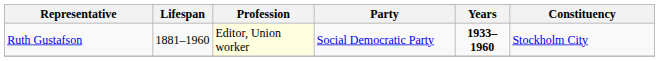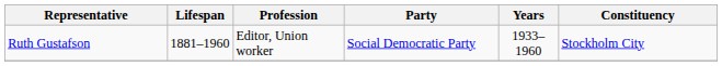Ruth Gustafson | Profession: lightyellow background -> no background
Ruth Gustafson | Years: bold -> normal
